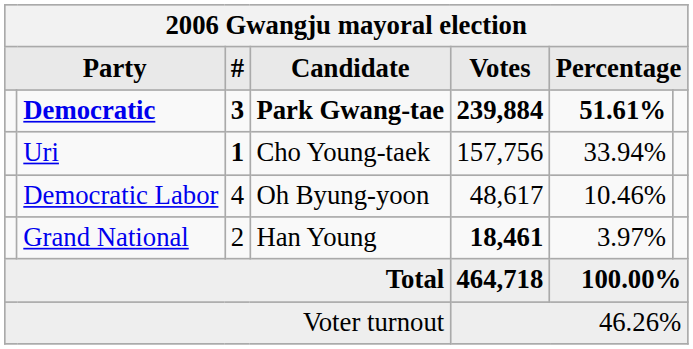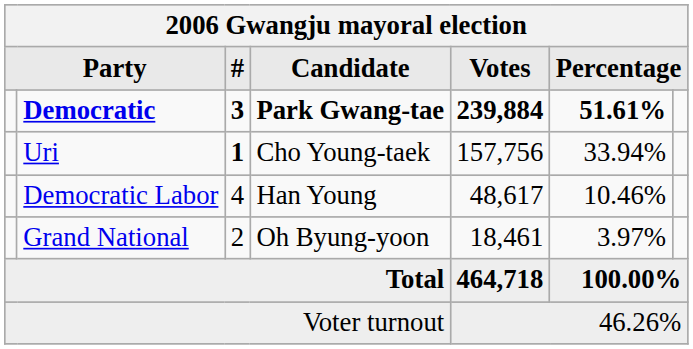Democratic Labor | Candidate: Oh Byung-yoon -> Han Young
Grand National | Candidate: Han Young -> Oh Byung-yoon
Grand National | Votes: bold -> normal
